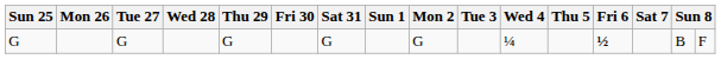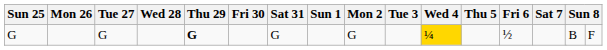row 2 | Thu 29: normal -> bold
row 2 | Wed 4: no background -> gold background
row 2 | Fri 6: bold -> normal
